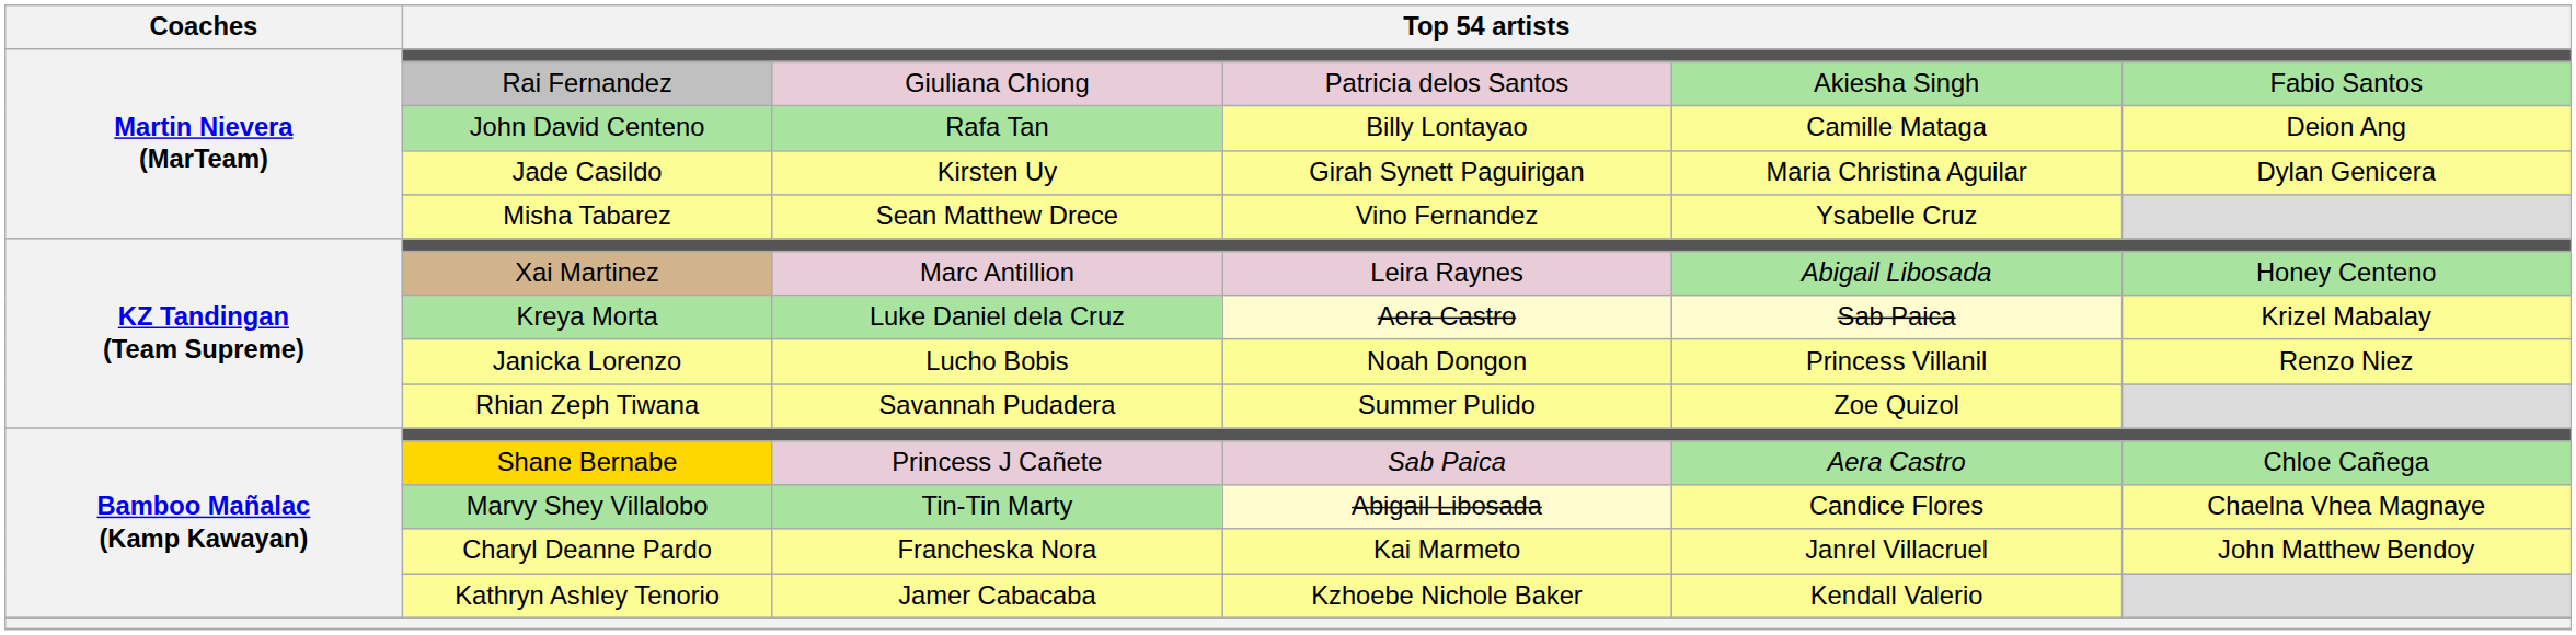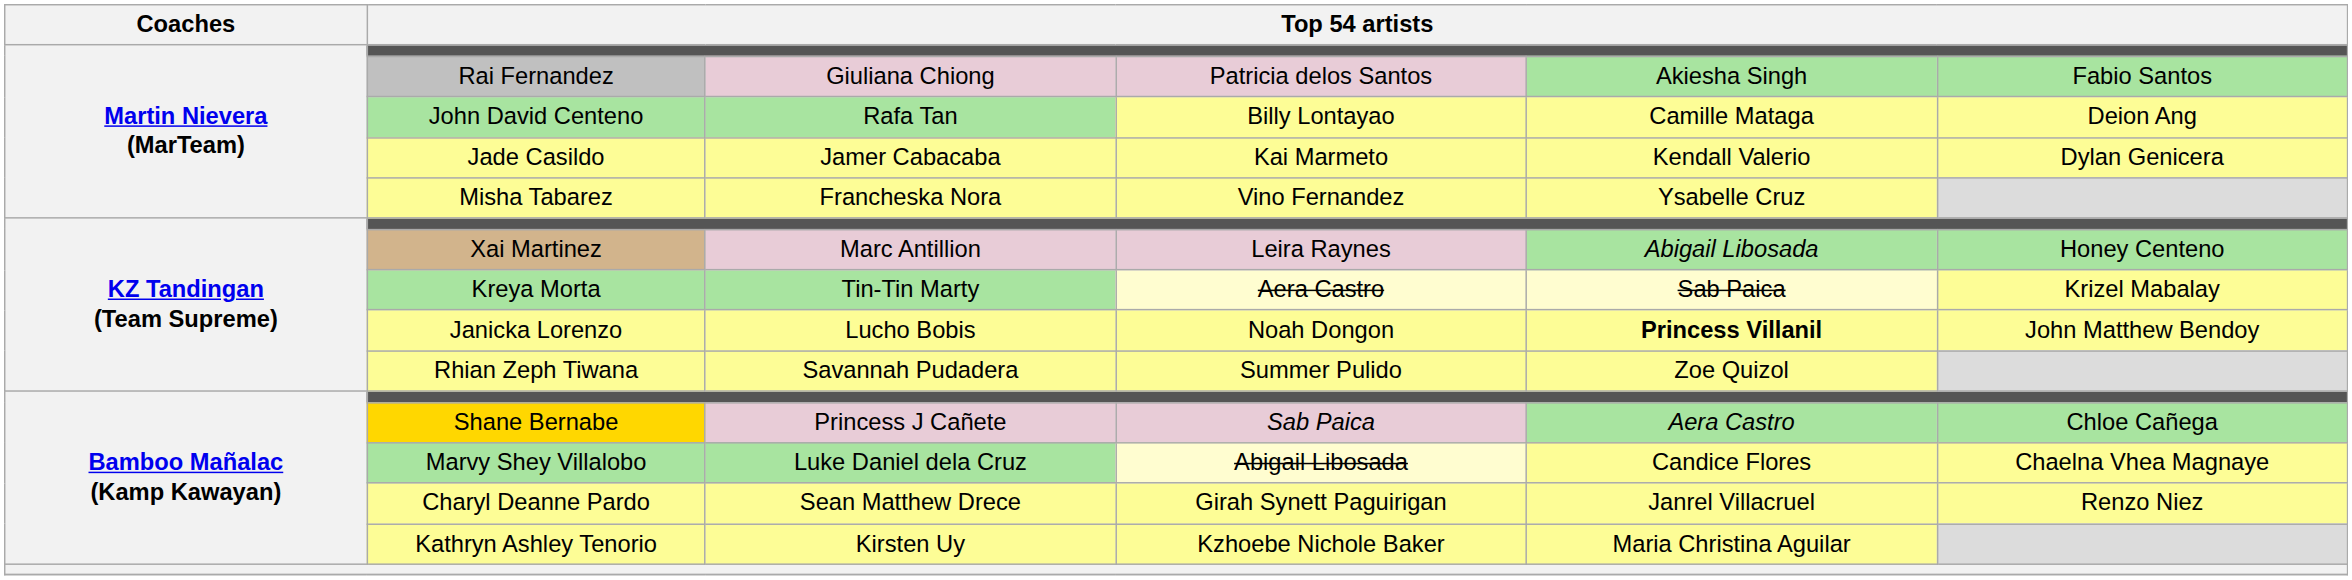Jade Casildo | column 3: Kirsten Uy -> Jamer Cabacaba
Jade Casildo | column 4: Girah Synett Paguirigan -> Kai Marmeto
Jade Casildo | column 5: Maria Christina Aguilar -> Kendall Valerio
Misha Tabarez | column 3: Sean Matthew Drece -> Francheska Nora
Kreya Morta | column 3: Luke Daniel dela Cruz -> Tin-Tin Marty
Janicka Lorenzo | column 5: normal -> bold
Janicka Lorenzo | column 6: Renzo Niez -> John Matthew Bendoy
Marvy Shey Villalobo | column 3: Tin-Tin Marty -> Luke Daniel dela Cruz
Charyl Deanne Pardo | column 3: Francheska Nora -> Sean Matthew Drece
Charyl Deanne Pardo | column 4: Kai Marmeto -> Girah Synett Paguirigan
Charyl Deanne Pardo | column 6: John Matthew Bendoy -> Renzo Niez
Kathryn Ashley Tenorio | column 3: Jamer Cabacaba -> Kirsten Uy
Kathryn Ashley Tenorio | column 5: Kendall Valerio -> Maria Christina Aguilar
